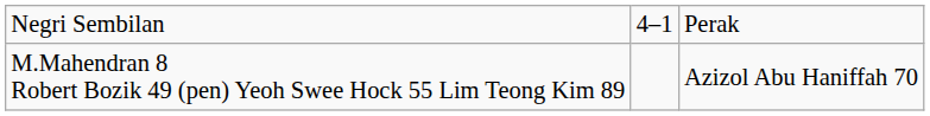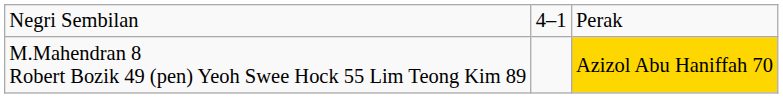row 2 | column 3: no background -> gold background
